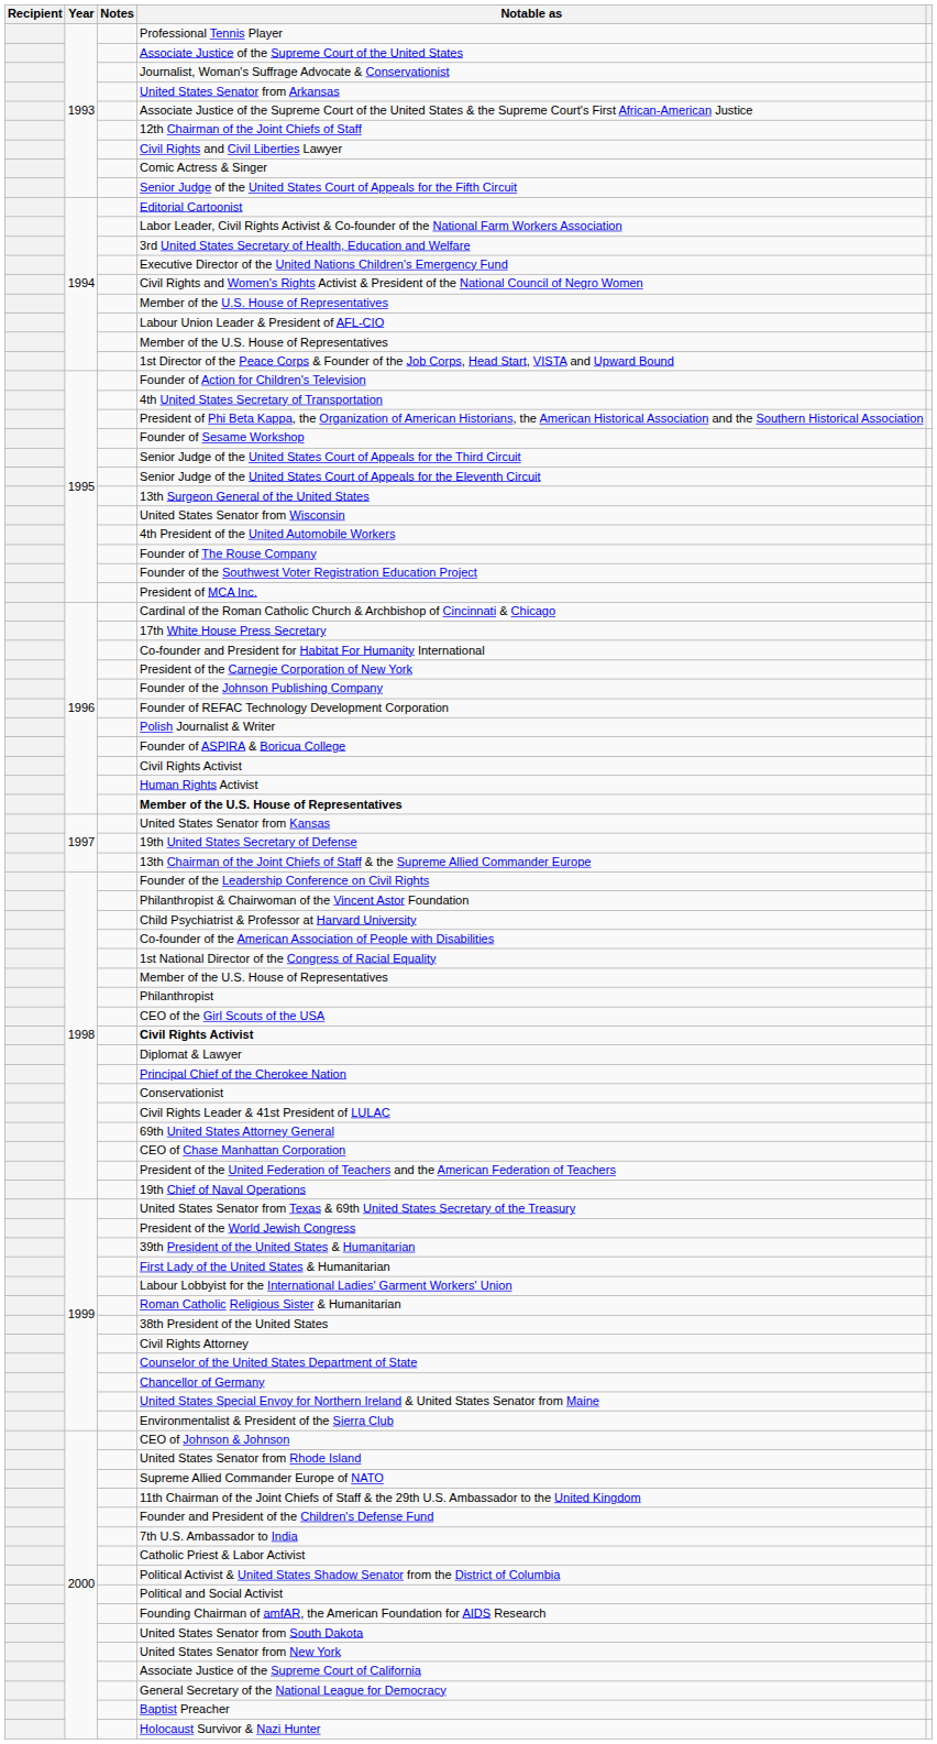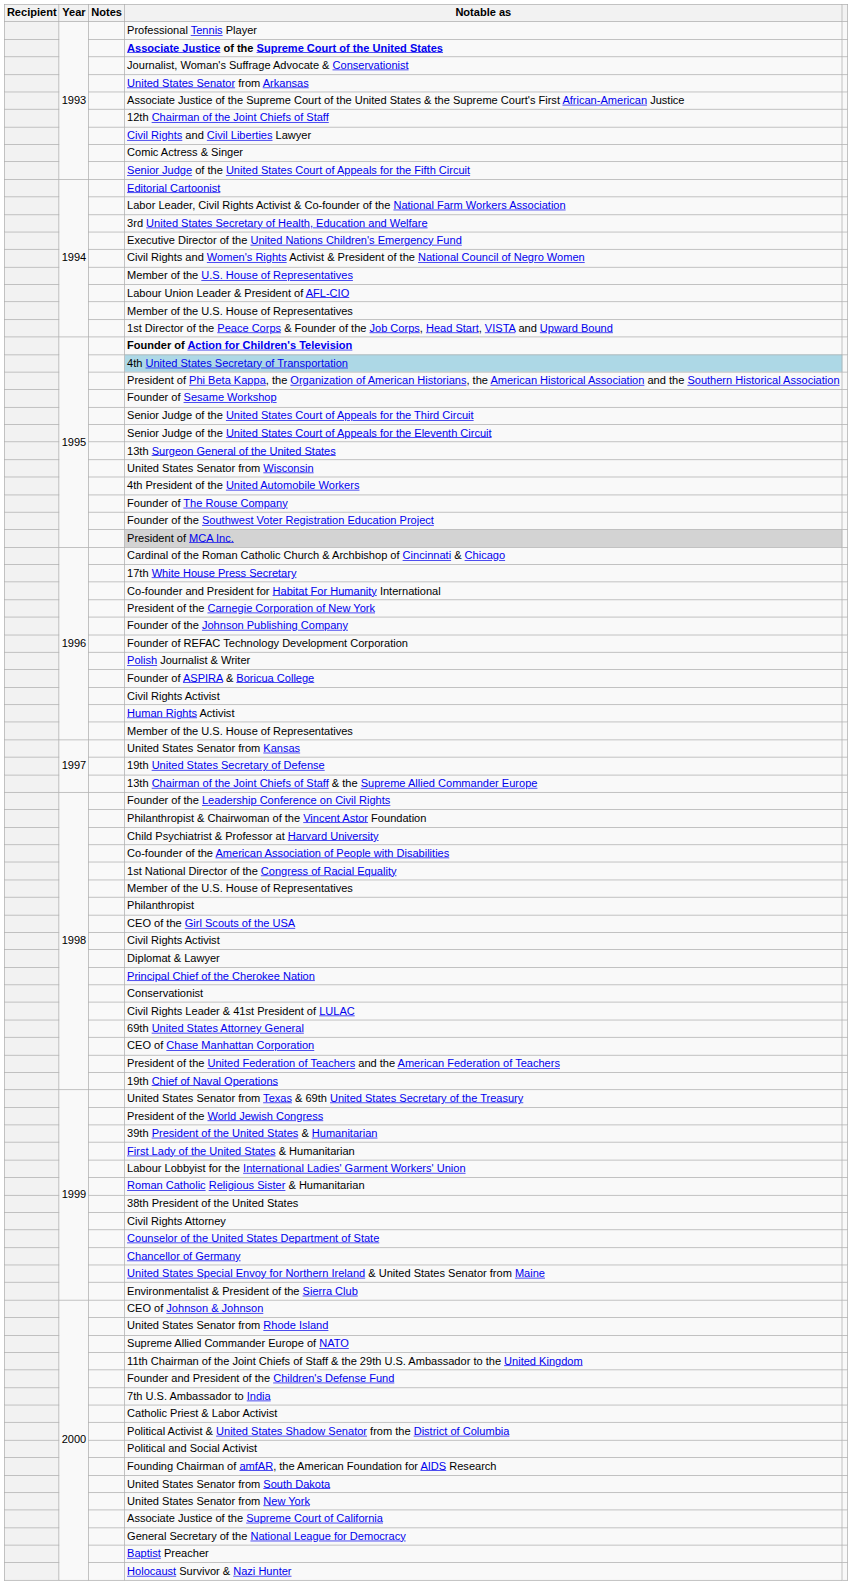Associate Justice of the Supreme Court of the United States | Notable as: normal -> bold
Founder of Action for Children's Television | Notable as: normal -> bold
4th United States Secretary of Transportation | Notable as: no background -> lightblue background
President of MCA Inc. | Notable as: no background -> lightgrey background
1996 / Member of the U.S. House of Representatives | Notable as: bold -> normal
1998 / Civil Rights Activist | Notable as: bold -> normal
